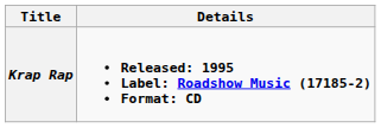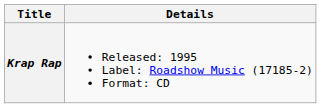Krap Rap | Details: bold -> normal
